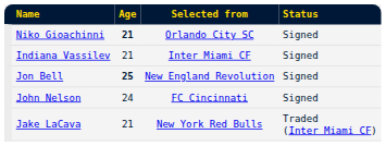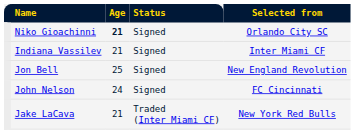columns swapped: Selected from <-> Status
Jon Bell | Age: bold -> normal
